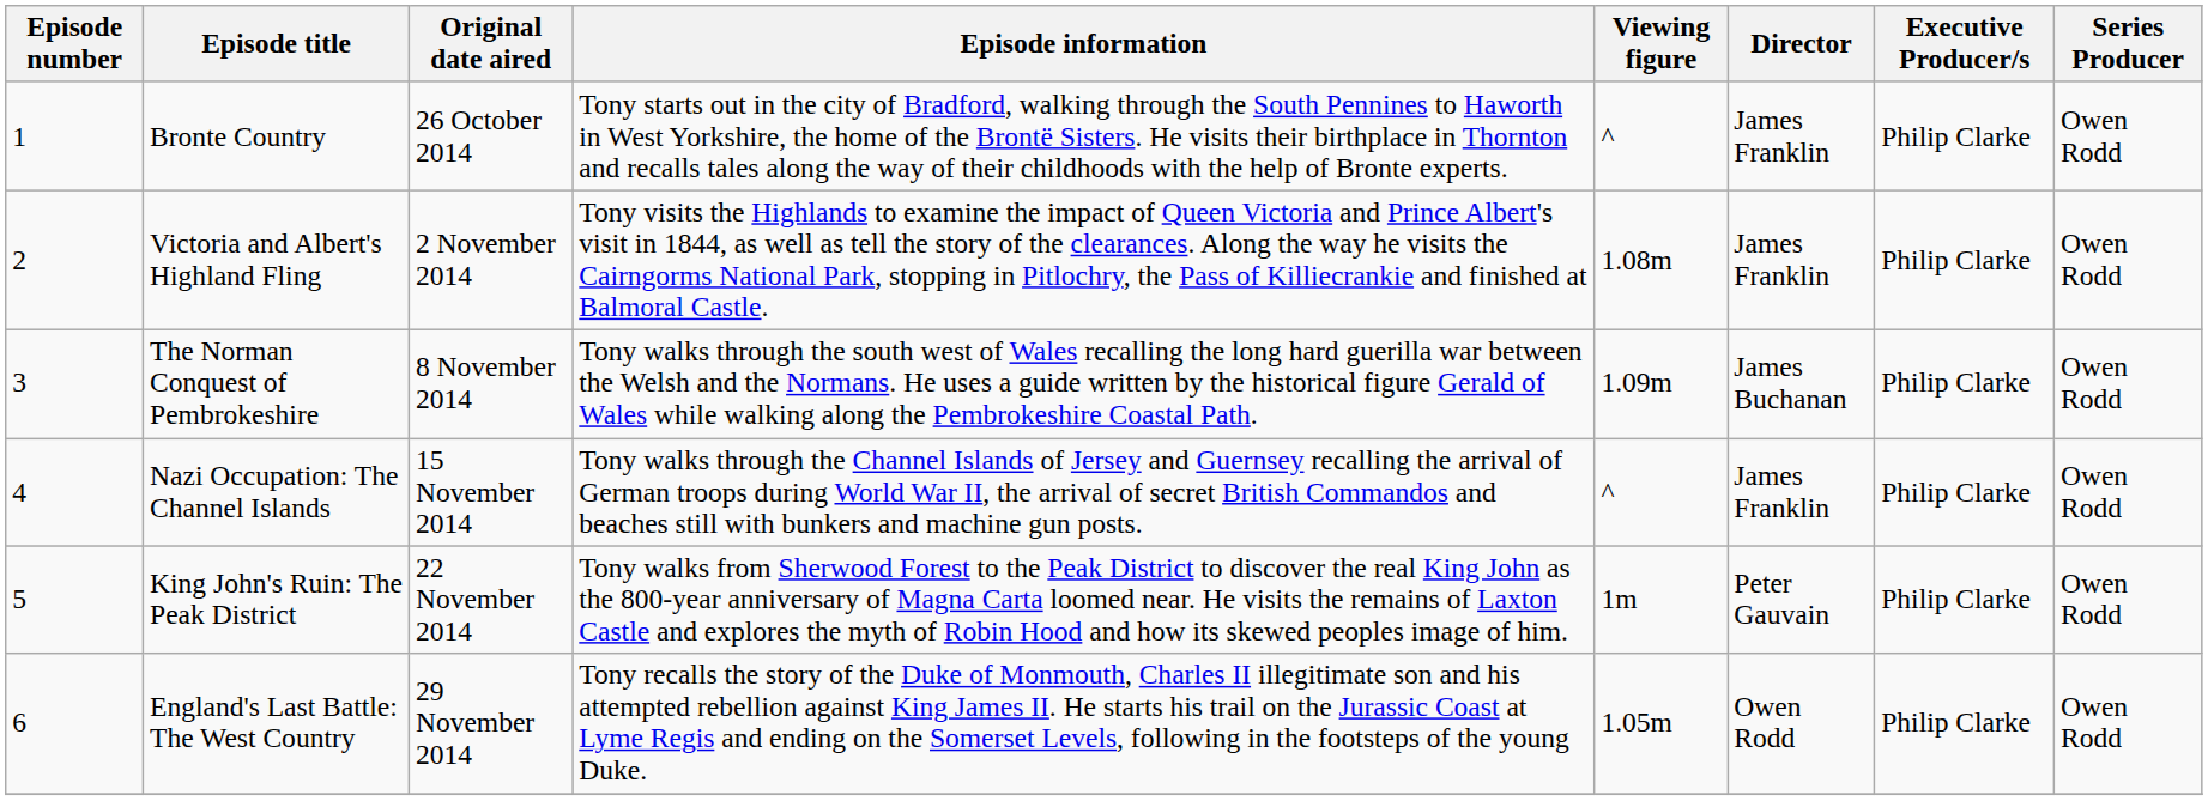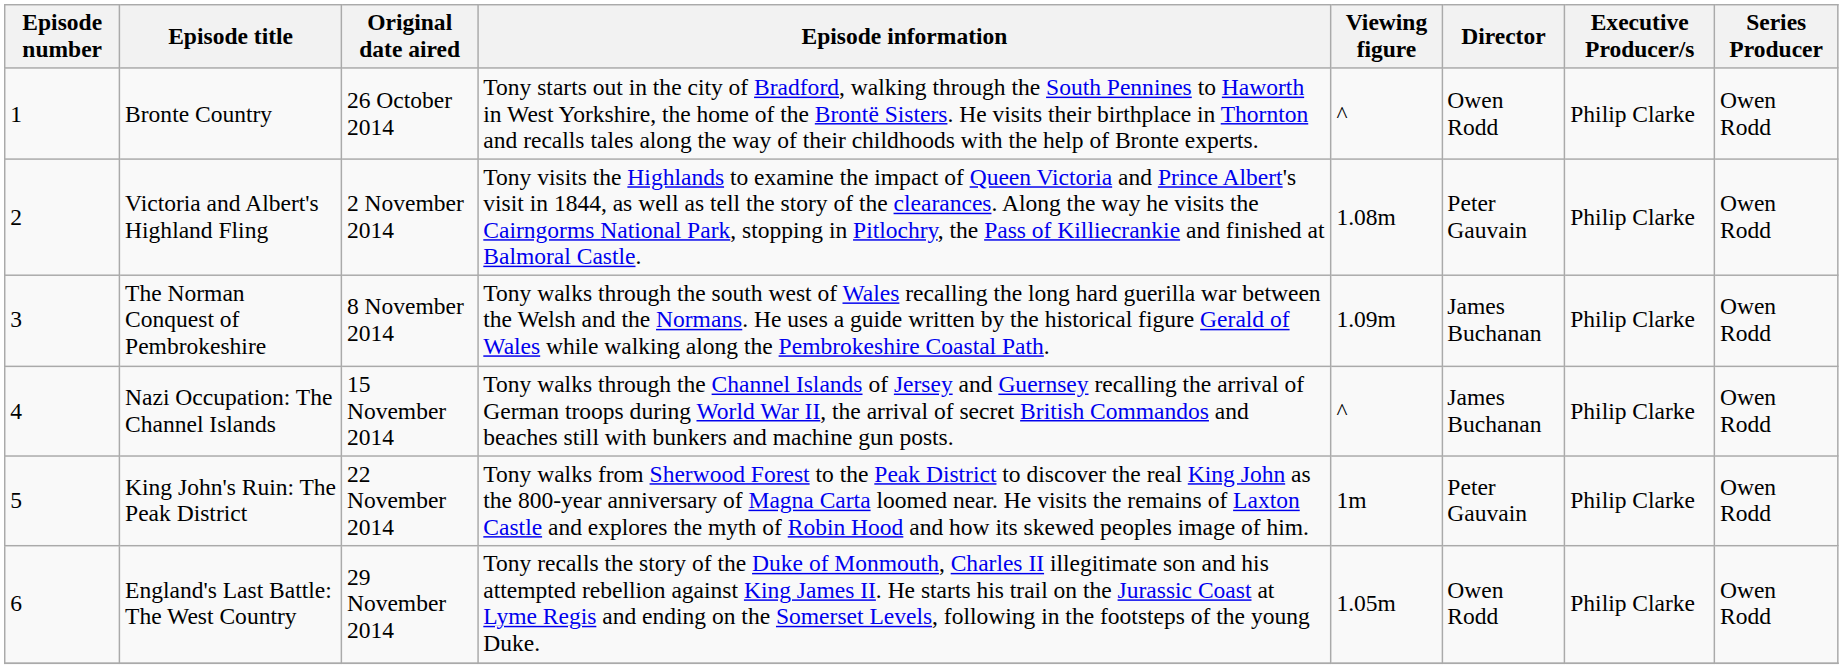Bronte Country | Director: James Franklin -> Owen Rodd
Victoria and Albert's Highland Fling | Director: James Franklin -> Peter Gauvain
Nazi Occupation: The Channel Islands | Director: James Franklin -> James Buchanan
